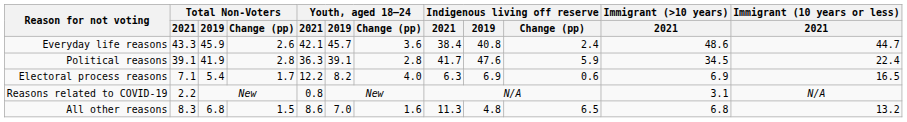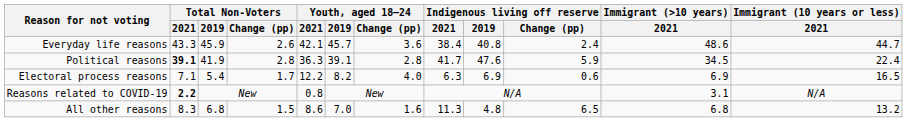Political reasons | Total Non-Voters / 2021: normal -> bold
Reasons related to COVID-19 | Total Non-Voters / 2021: normal -> bold
